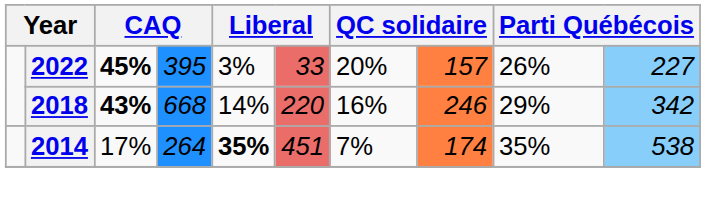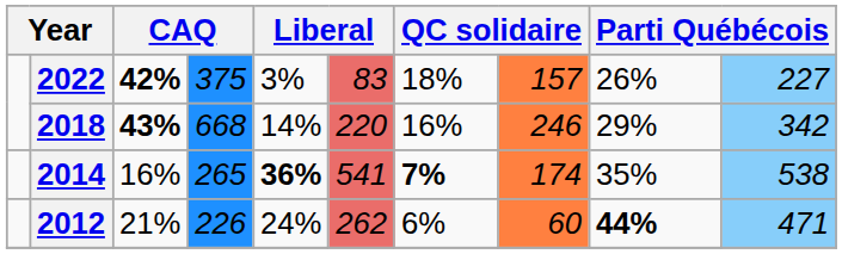2022 | column 3: 45% -> 42%
2022 | column 4: 395 -> 375
2022 | column 6: 33 -> 83
2022 | column 7: 20% -> 18%
2014 | column 3: 17% -> 16%
2014 | column 4: 264 -> 265
2014 | column 5: 35% -> 36%
2014 | column 6: 451 -> 541
2014 | column 7: normal -> bold
+ row: 2012 | 21% | 226 | 24% | 262 | 6% | 60 | 44% | 471
